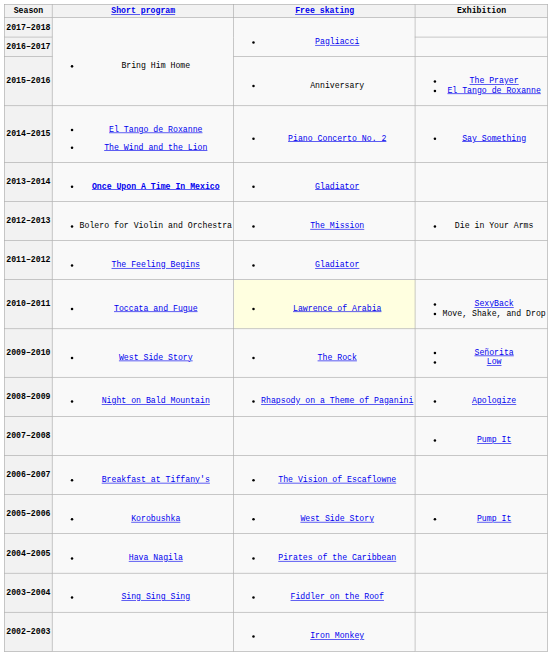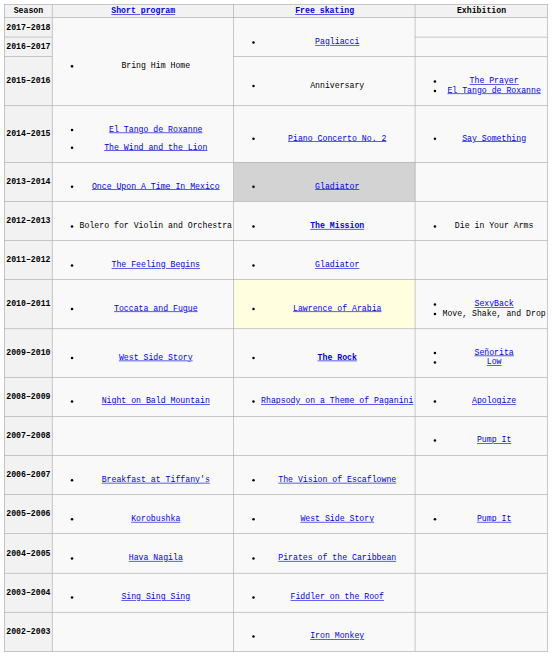2013–2014 | Short program: bold -> normal
2013–2014 | Free skating: no background -> lightgrey background
2012–2013 | Free skating: normal -> bold
2009–2010 | Free skating: normal -> bold
